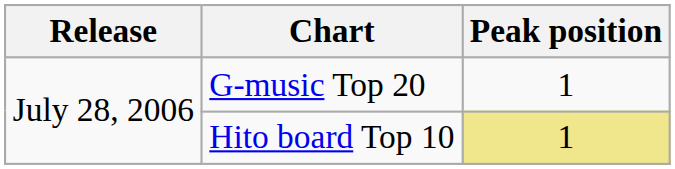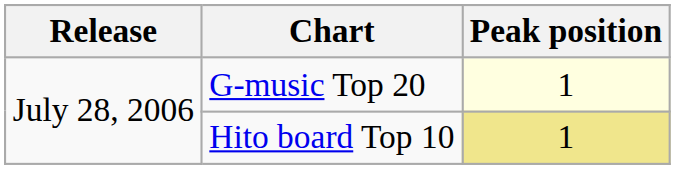G-music Top 20 | Peak position: no background -> lightyellow background
